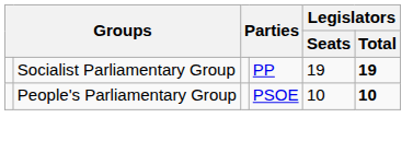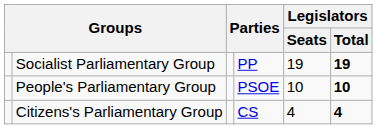+ row: Citizens's Parliamentary Group | CS | 4 | 4
